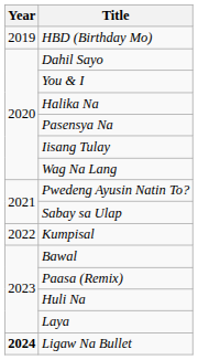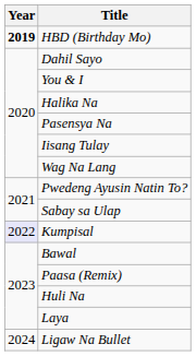HBD (Birthday Mo) | Year: normal -> bold
Kumpisal | Year: no background -> lavender background
Ligaw Na Bullet | Year: bold -> normal
